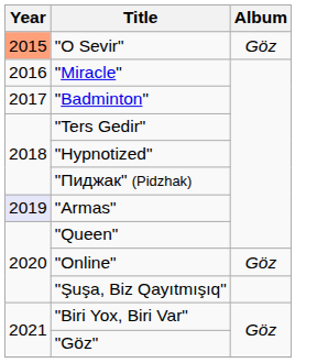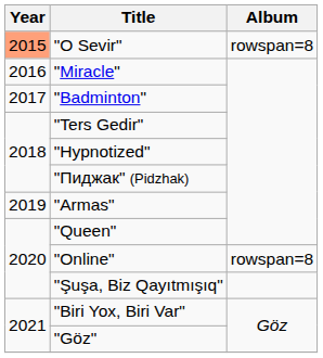"O Sevir" | Album: Göz -> rowspan=8
"Armas" | Year: lavender background -> no background
"Online" | Album: Göz -> rowspan=8
